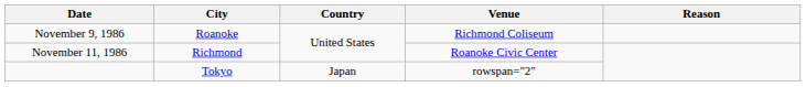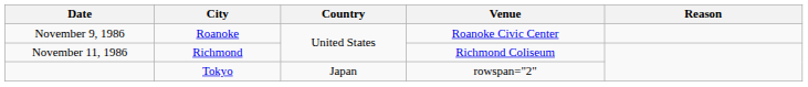November 9, 1986 | Venue: Richmond Coliseum -> Roanoke Civic Center
November 11, 1986 | Venue: Roanoke Civic Center -> Richmond Coliseum
